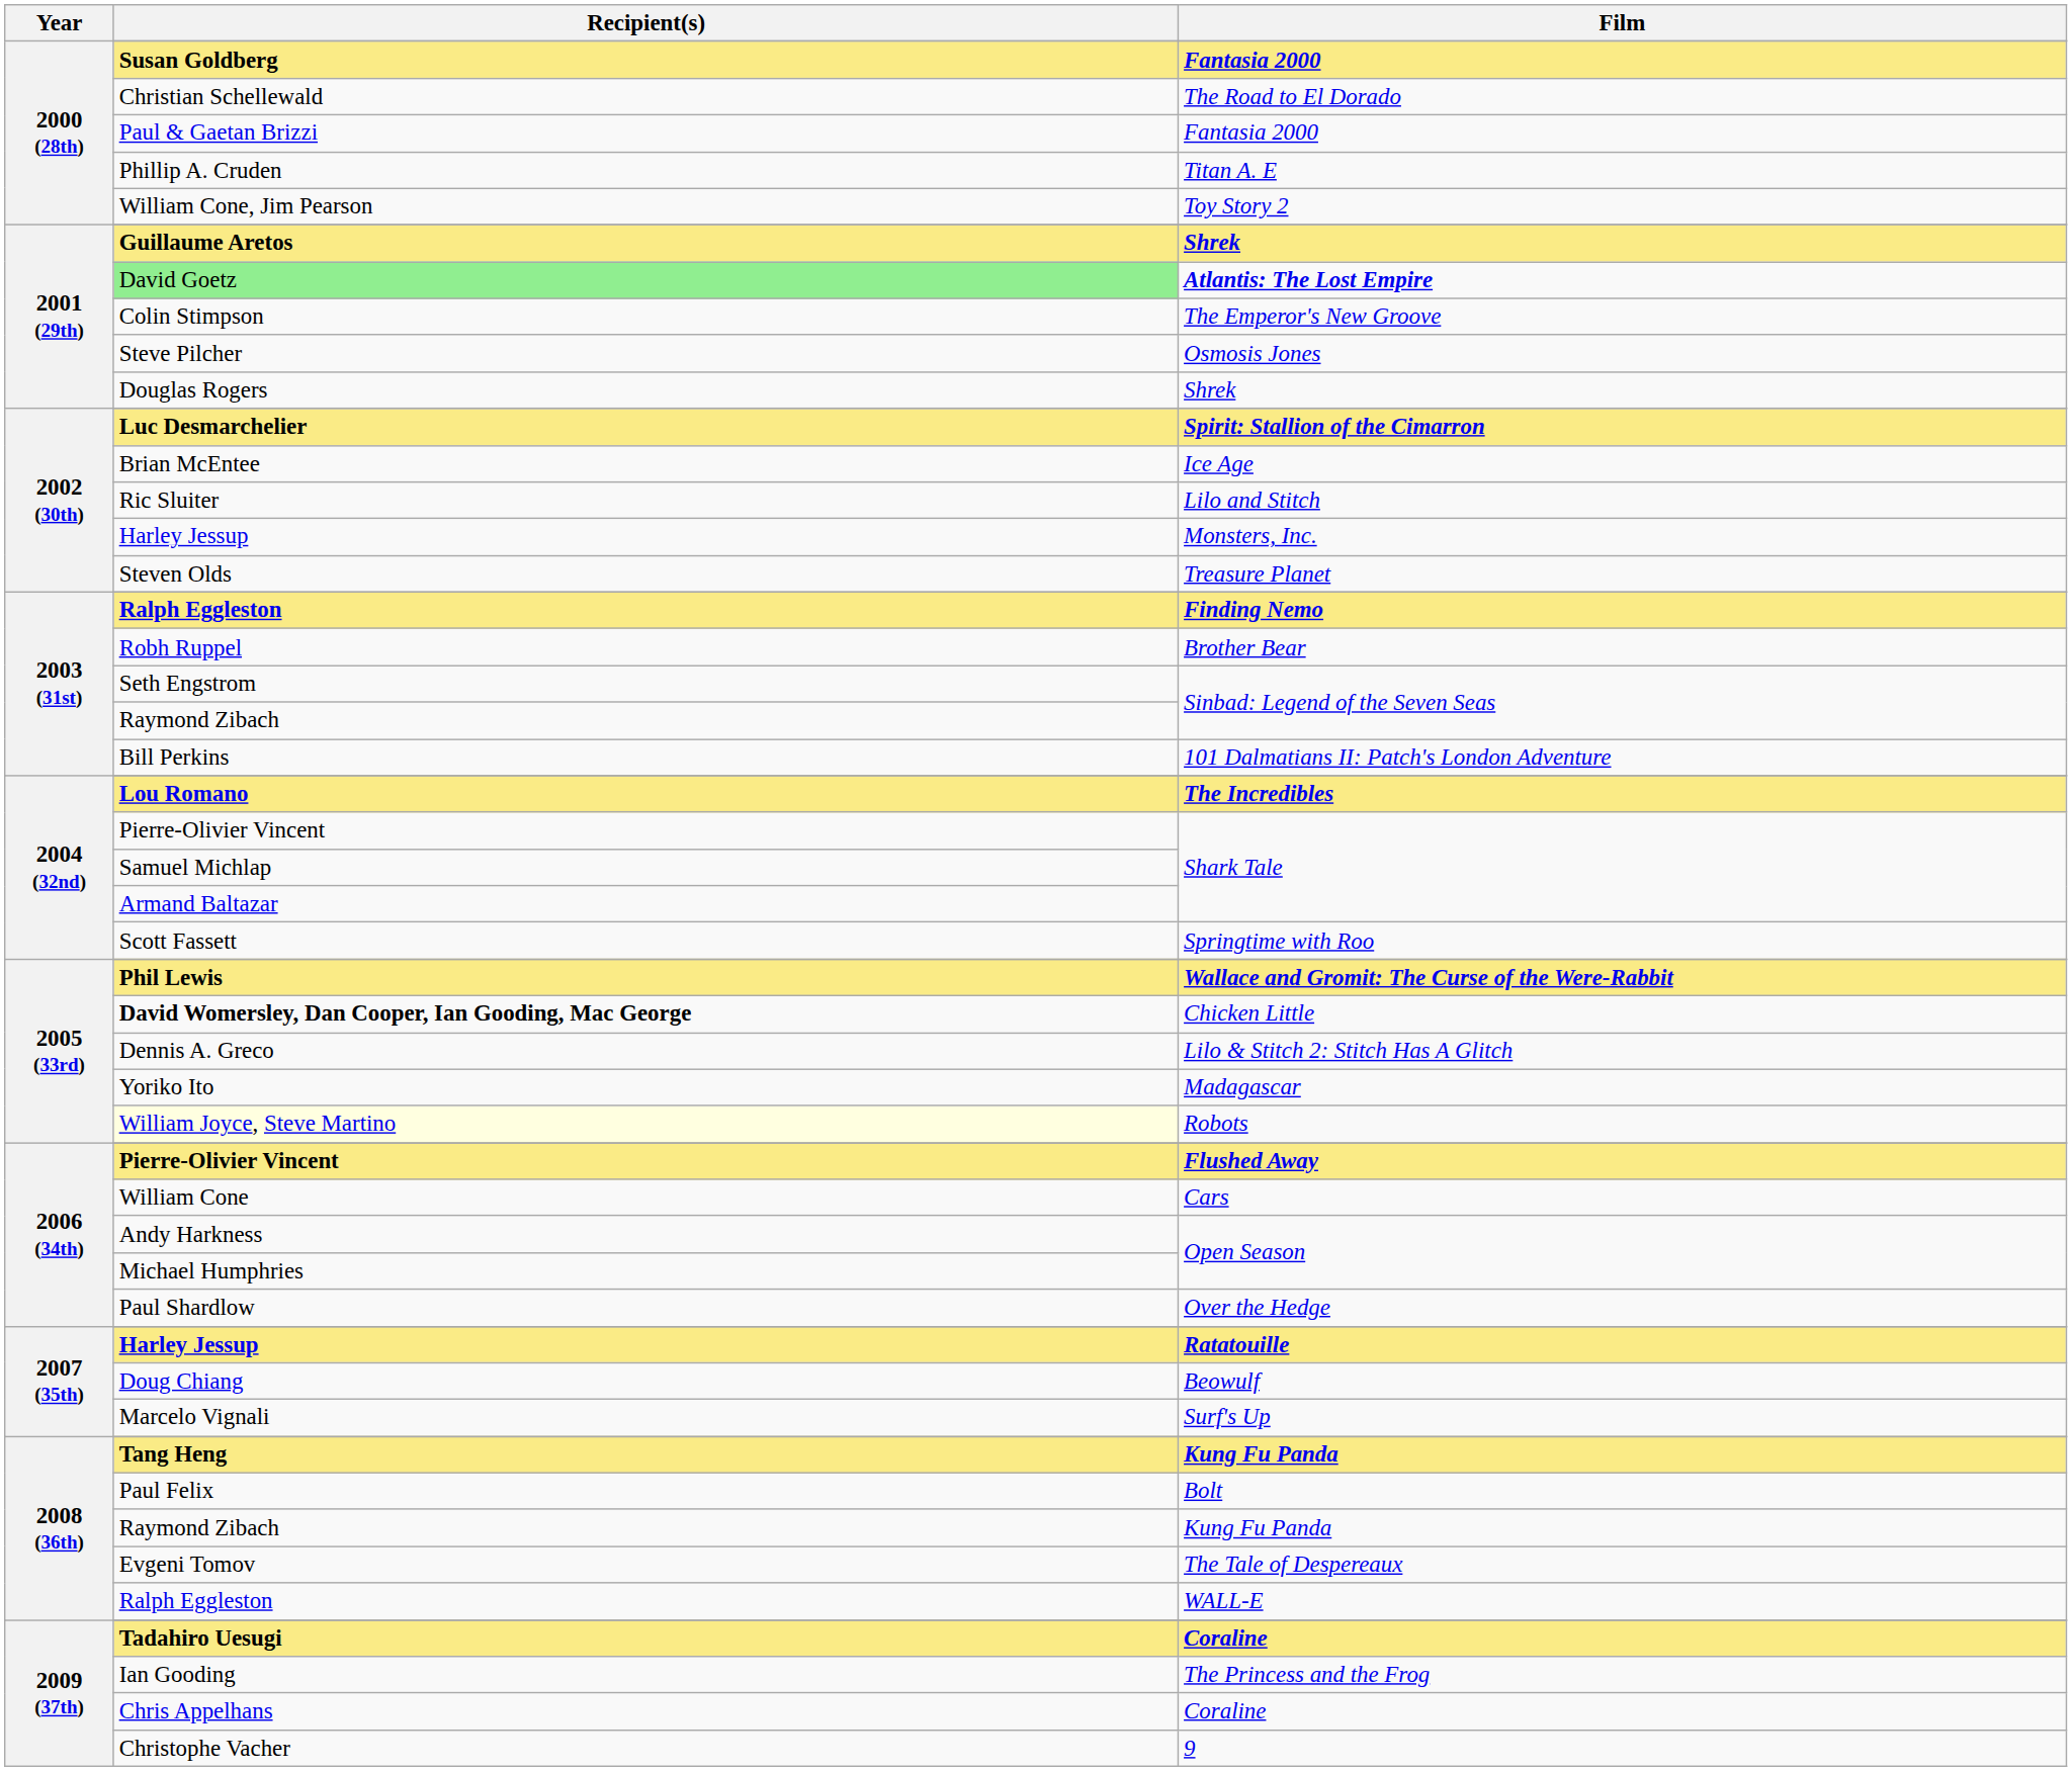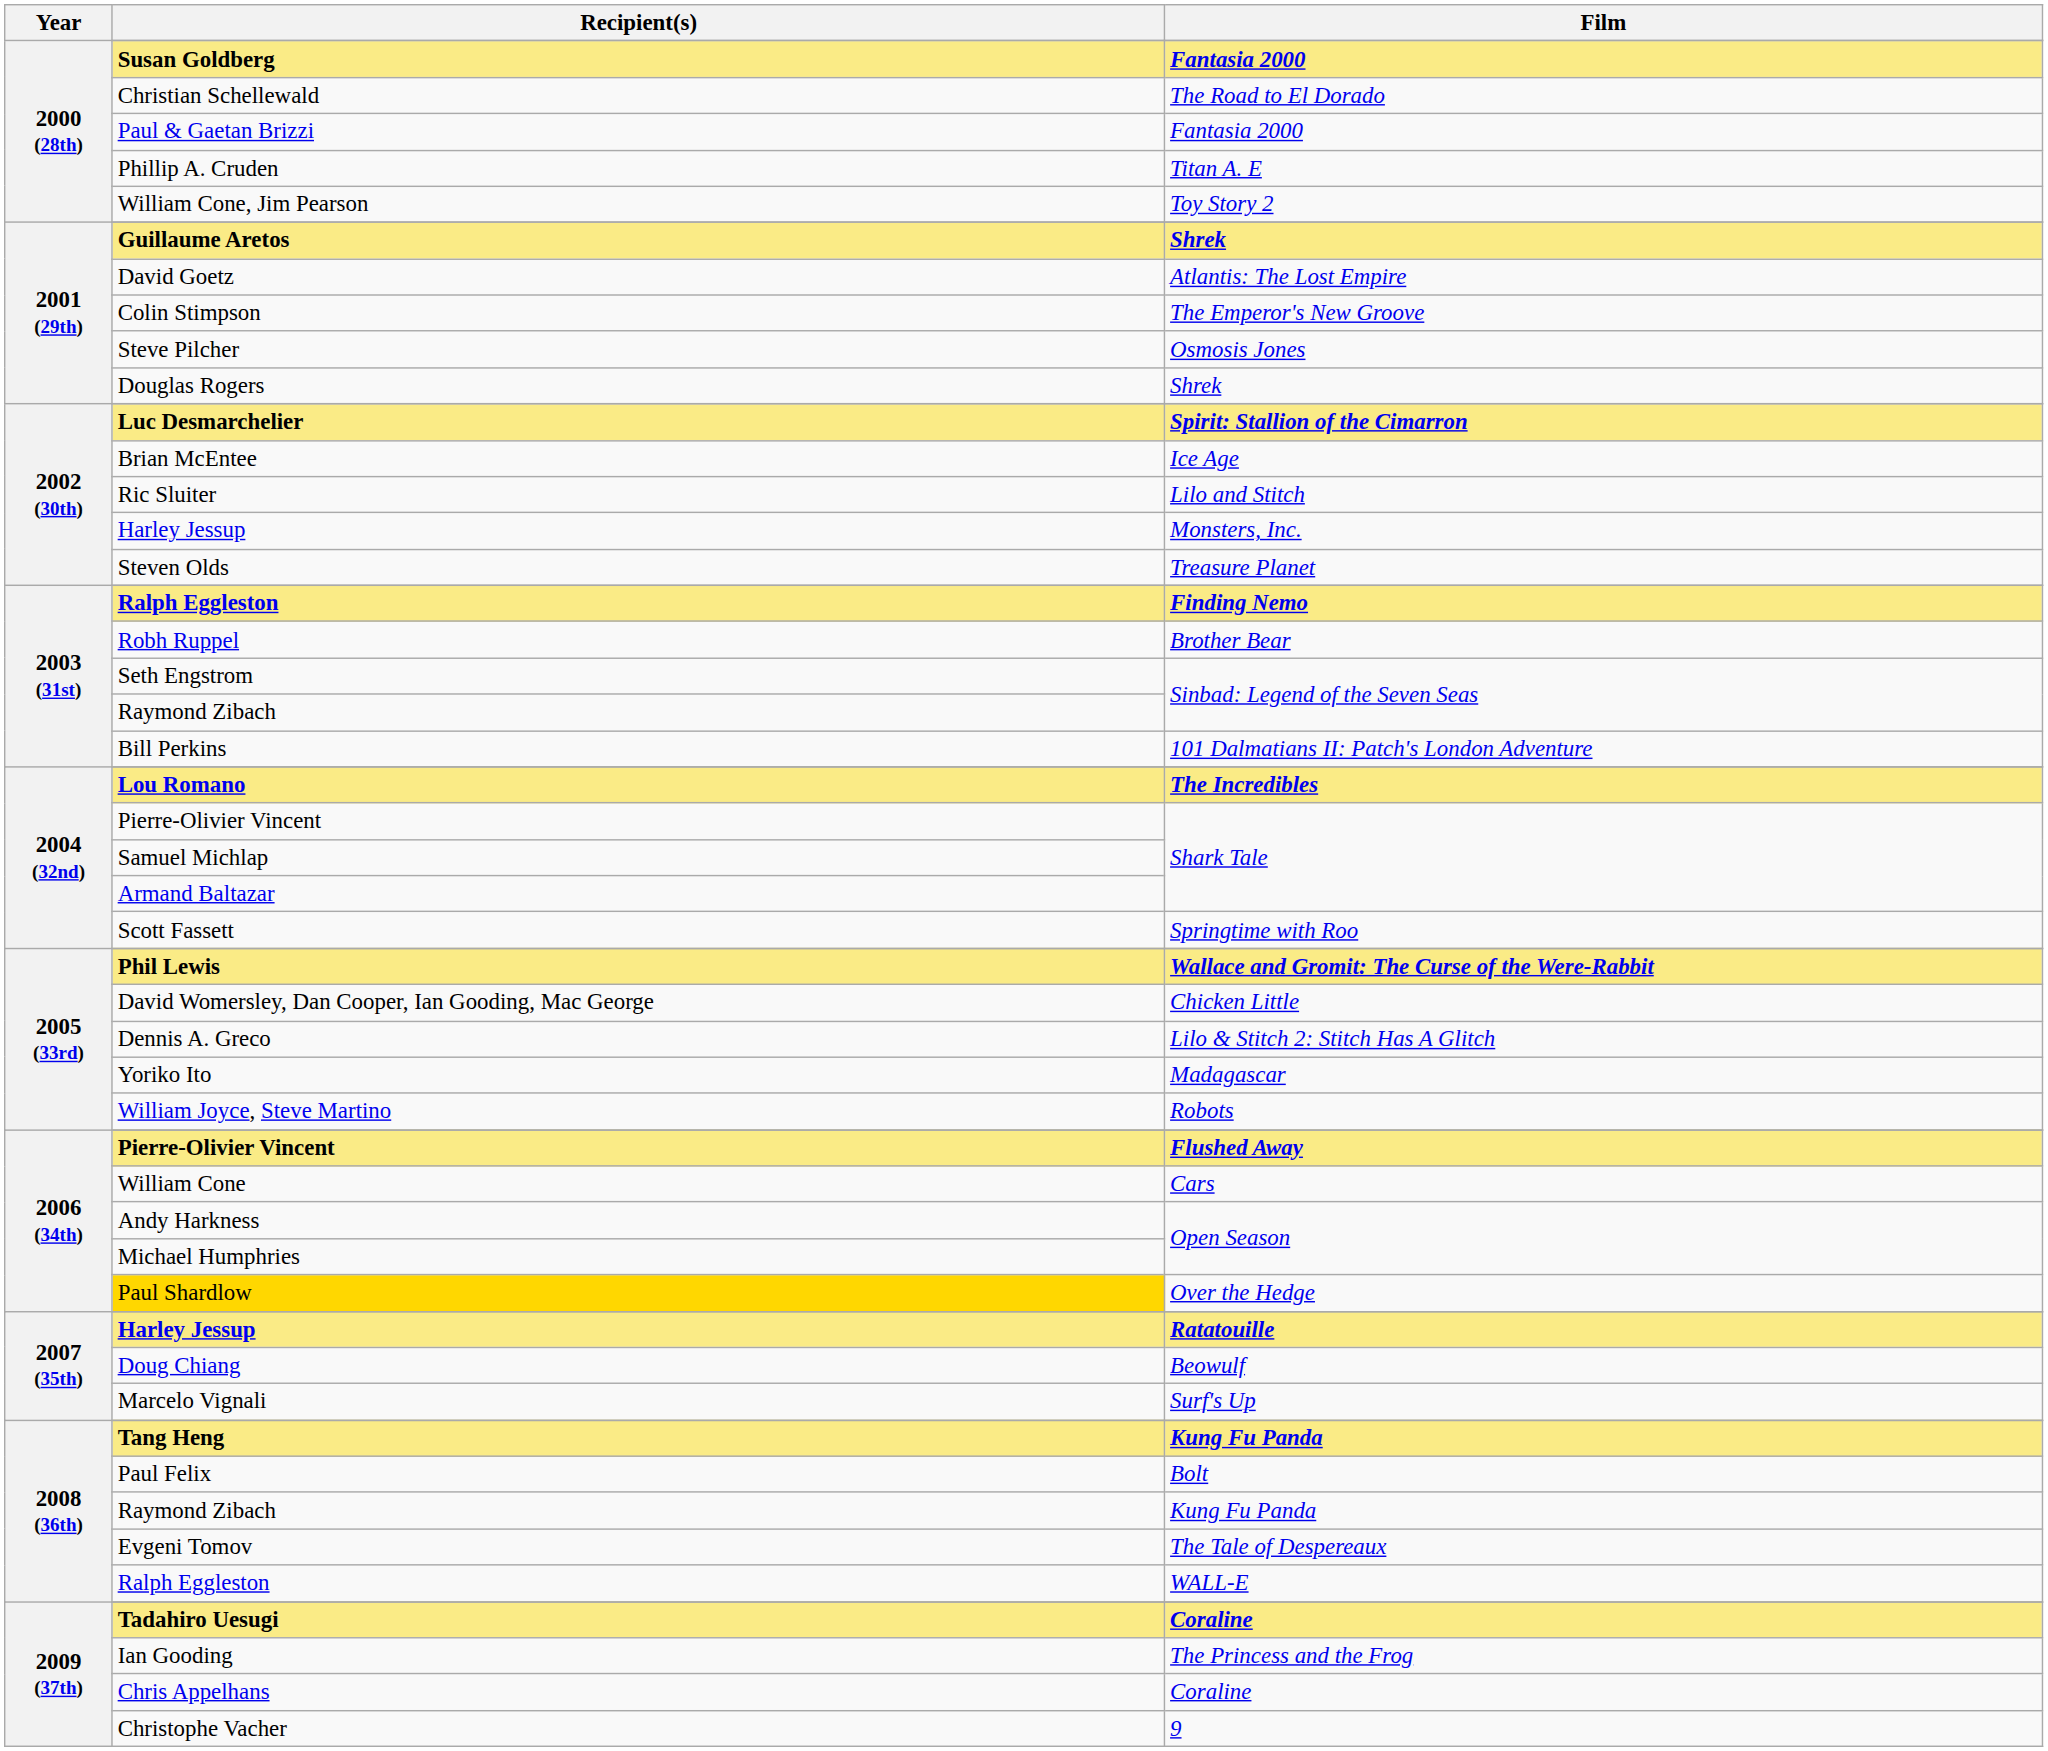David Goetz | Recipient(s): lightgreen background -> no background
David Goetz | Film: bold -> normal
David Womersley, Dan Cooper, Ian Gooding, Mac George | Recipient(s): bold -> normal
William Joyce, Steve Martino | Recipient(s): lightyellow background -> no background
Paul Shardlow | Recipient(s): no background -> gold background
